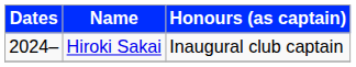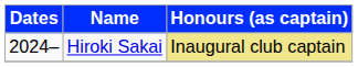Hiroki Sakai | Honours (as captain): no background -> khaki background
